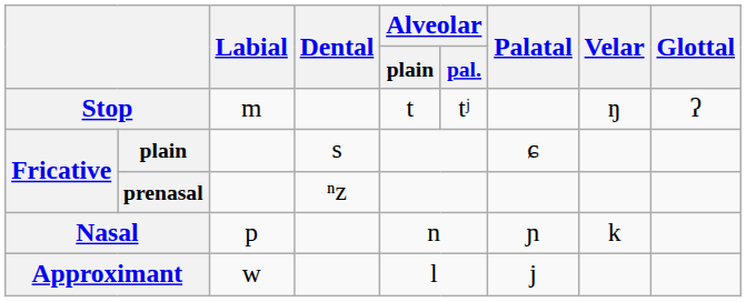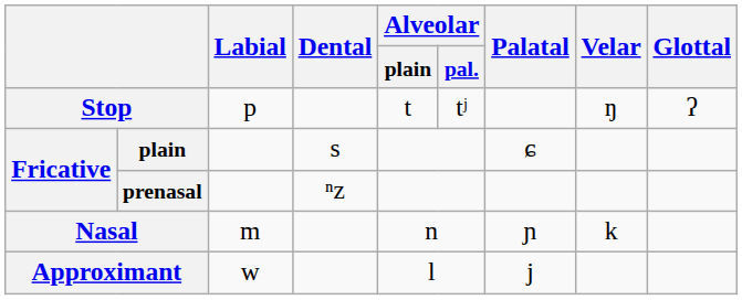Stop | Labial: m -> p
Nasal | Labial: p -> m
